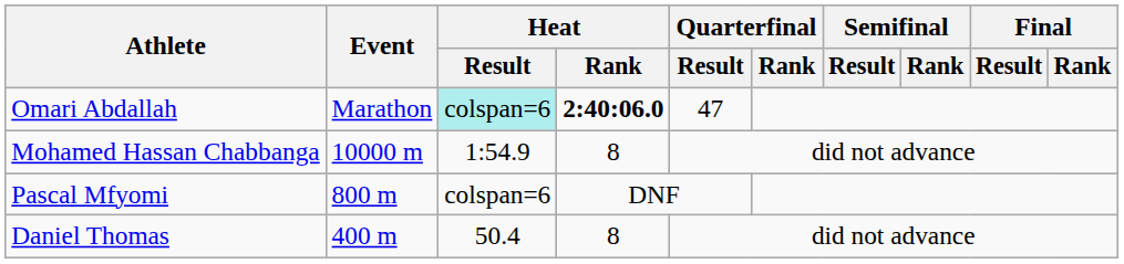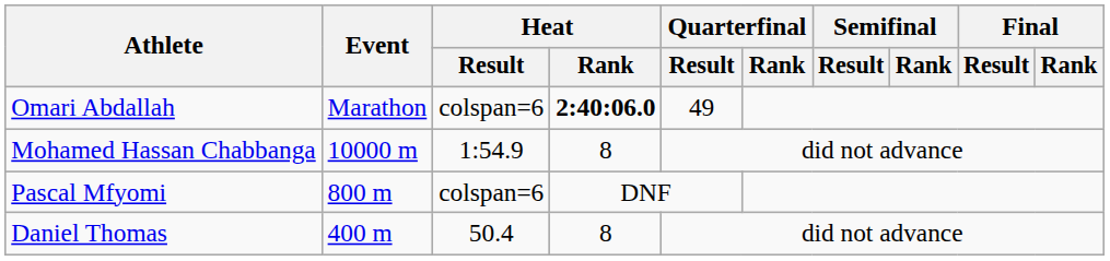Omari Abdallah | Heat / Result: paleturquoise background -> no background
Omari Abdallah | Quarterfinal / Result: 47 -> 49
